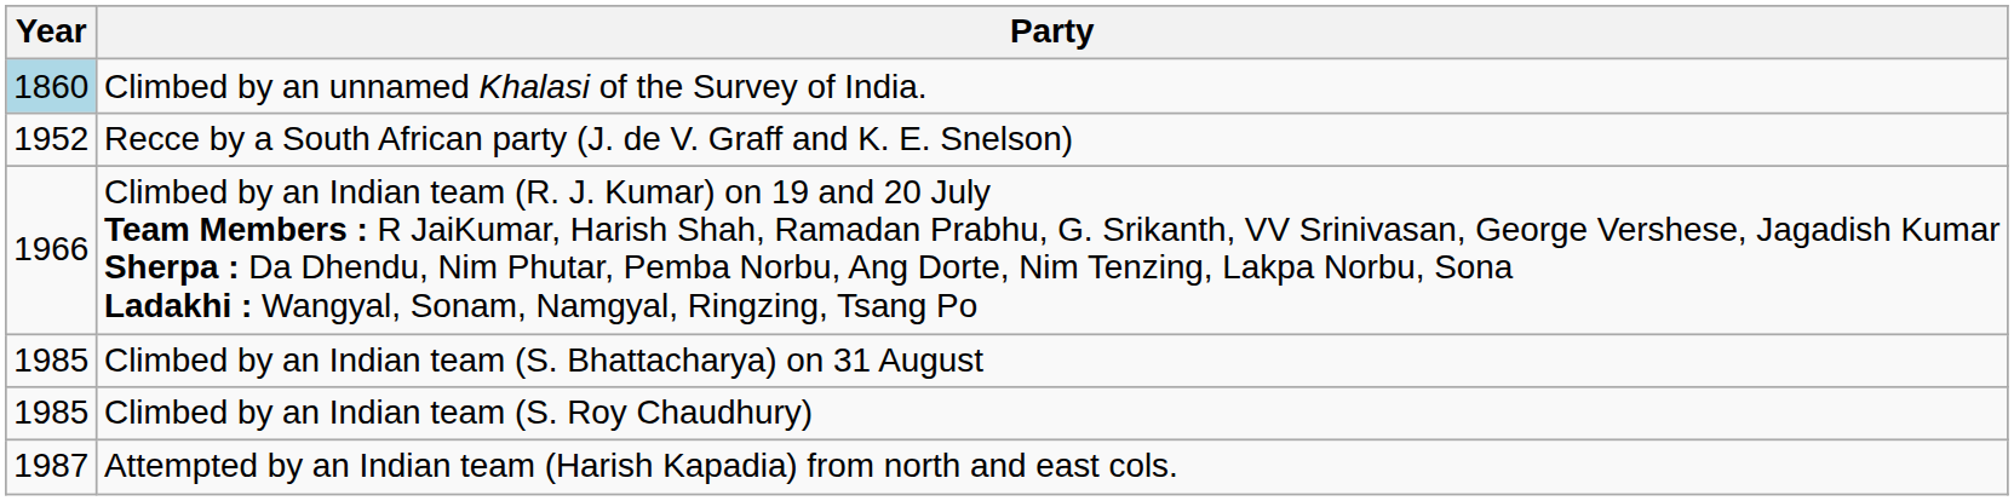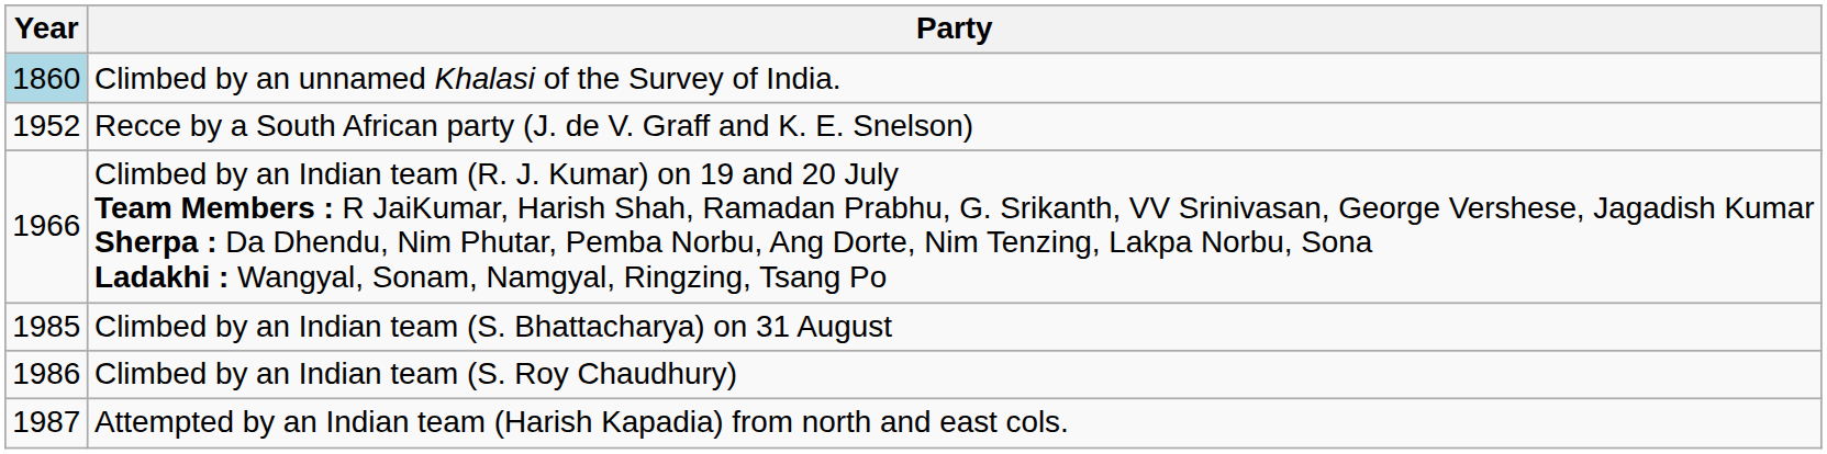Climbed by an Indian team (S. Roy Chaudhury) | Year: 1985 -> 1986
